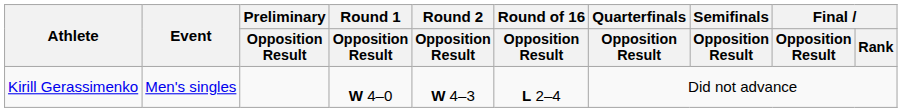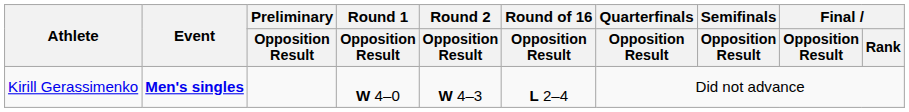Kirill Gerassimenko | Event: normal -> bold
